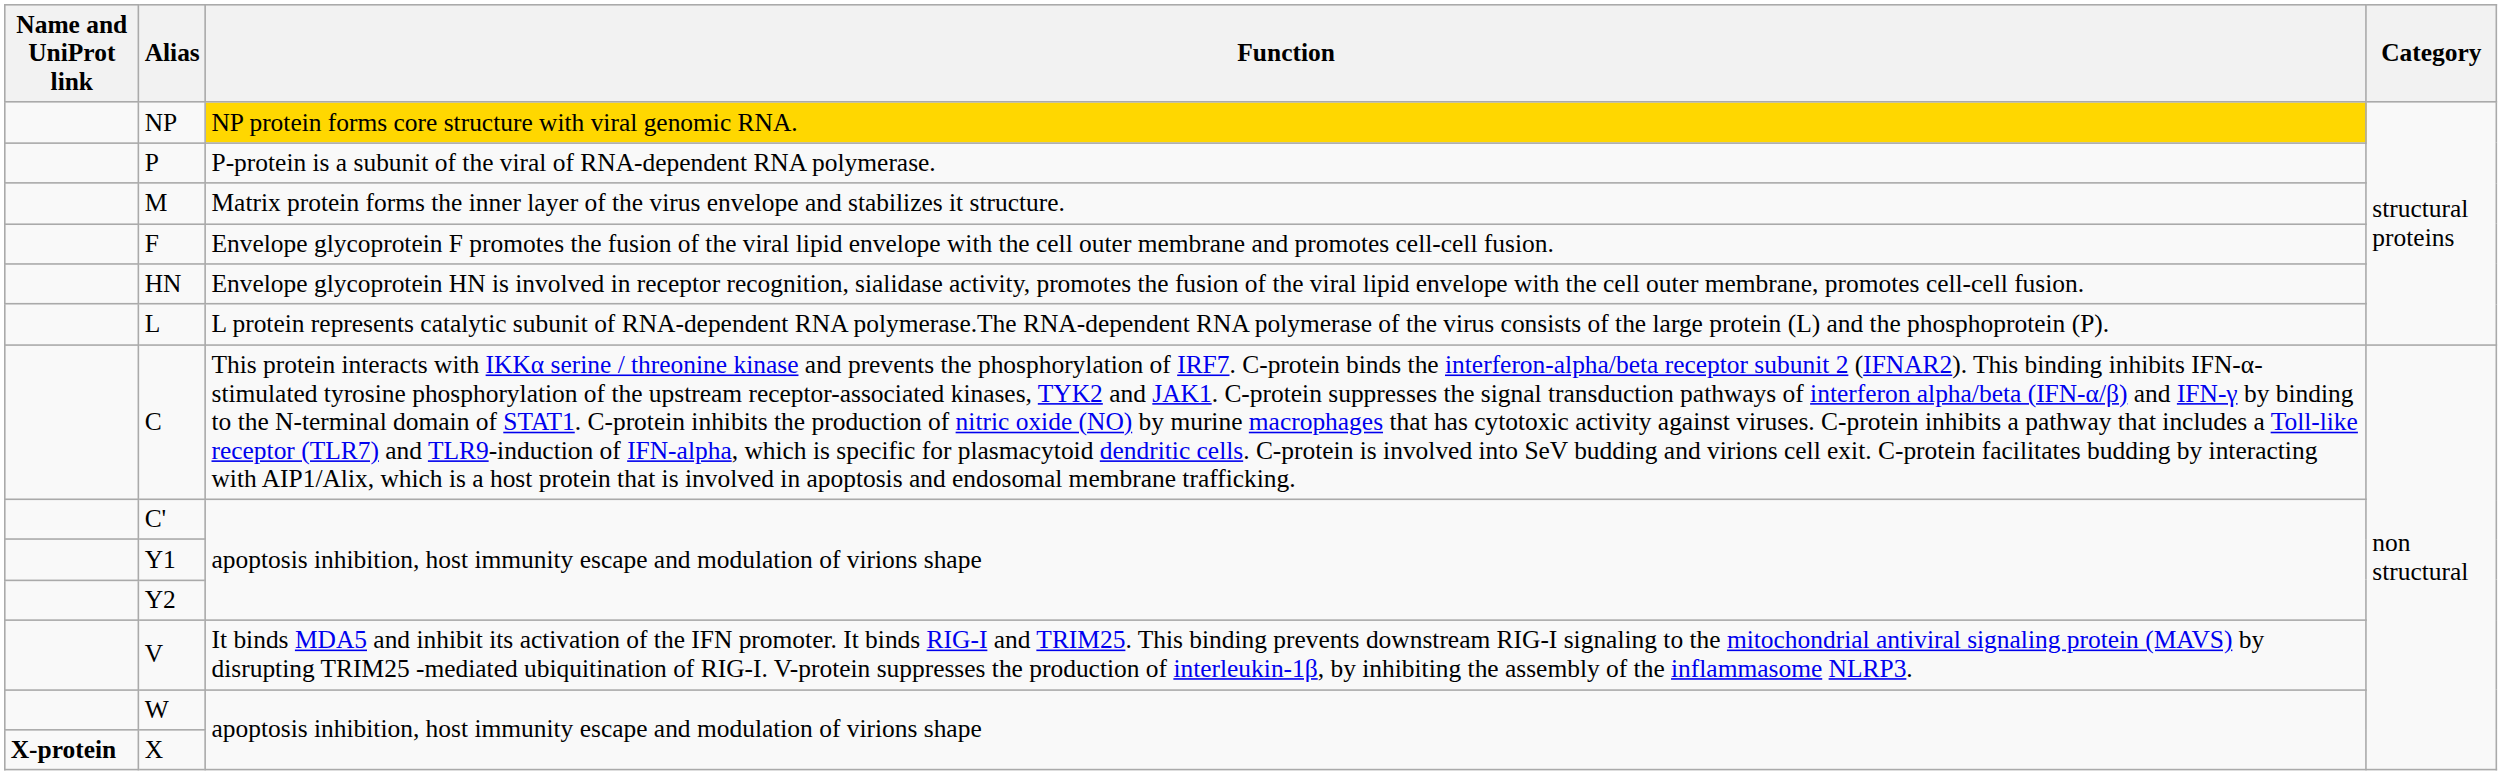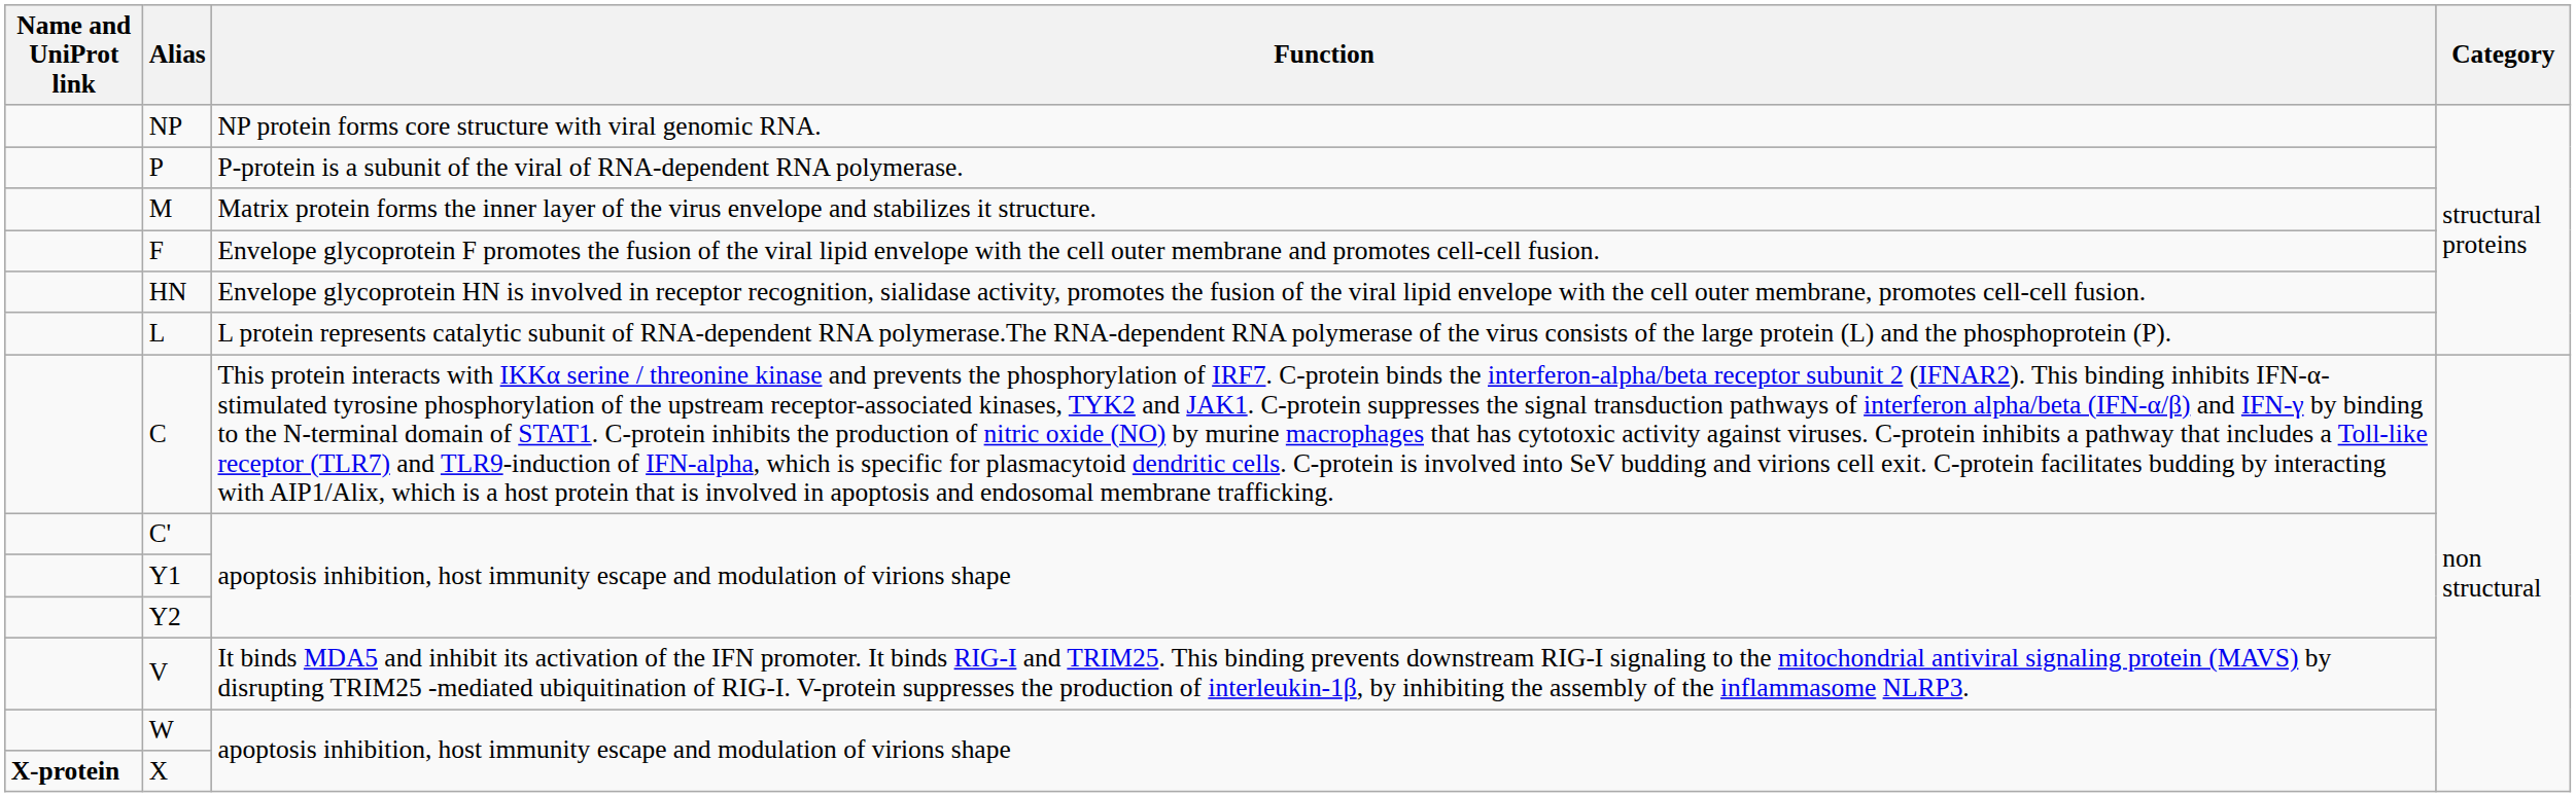NP | Function: gold background -> no background
